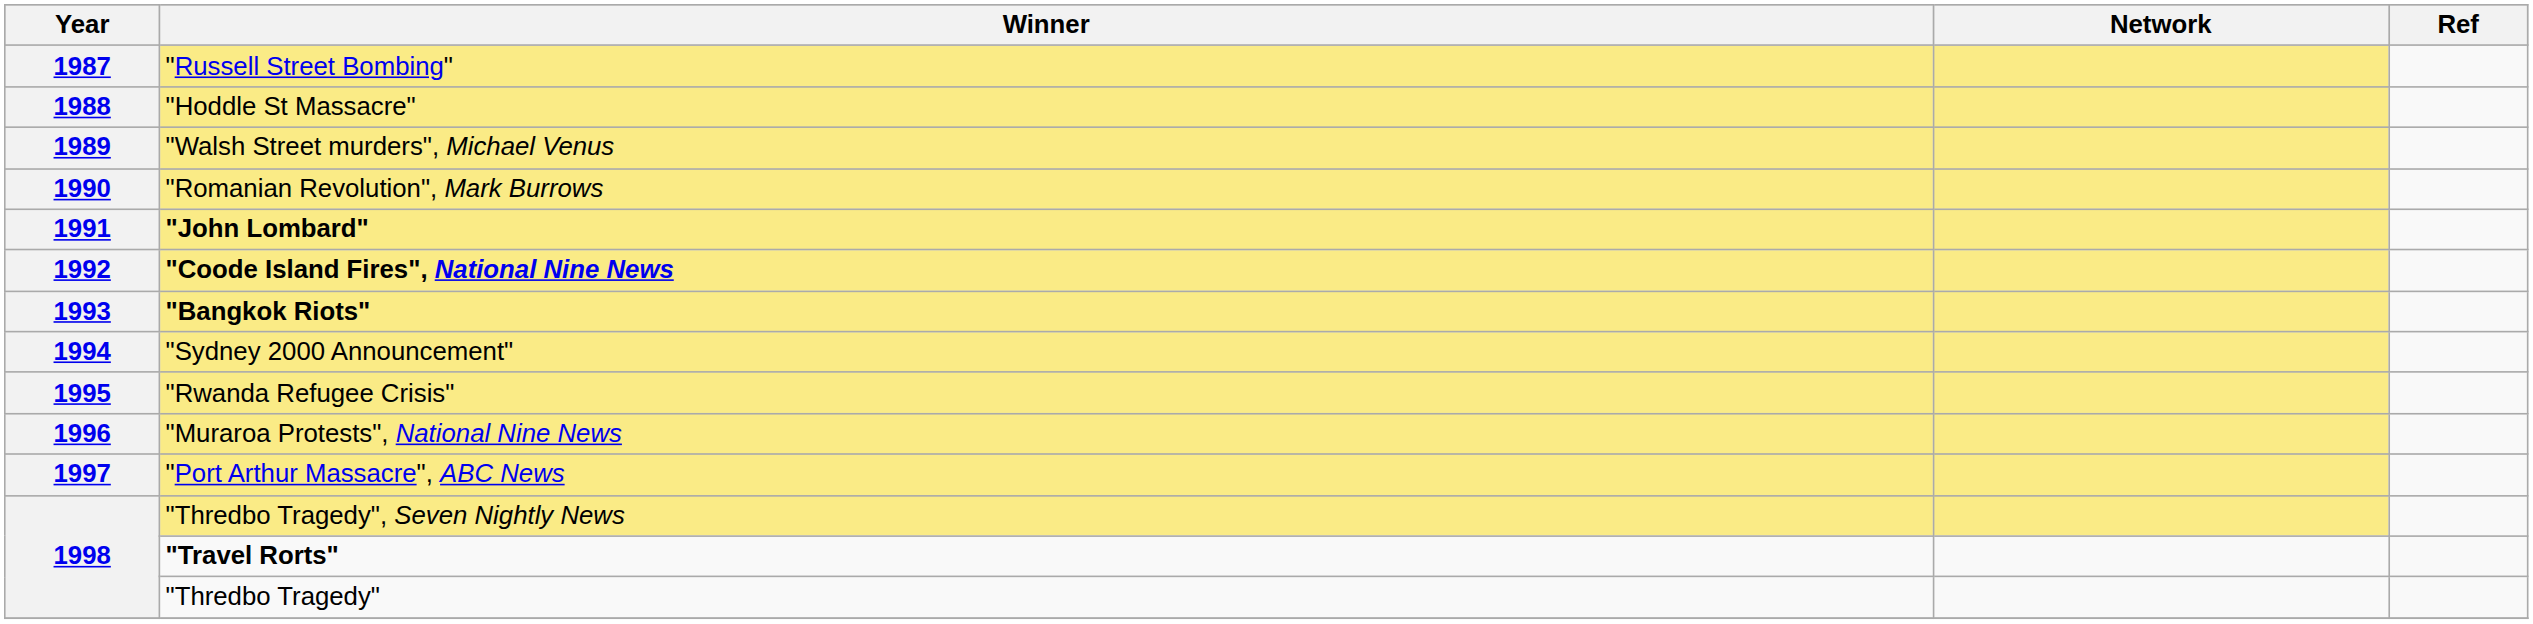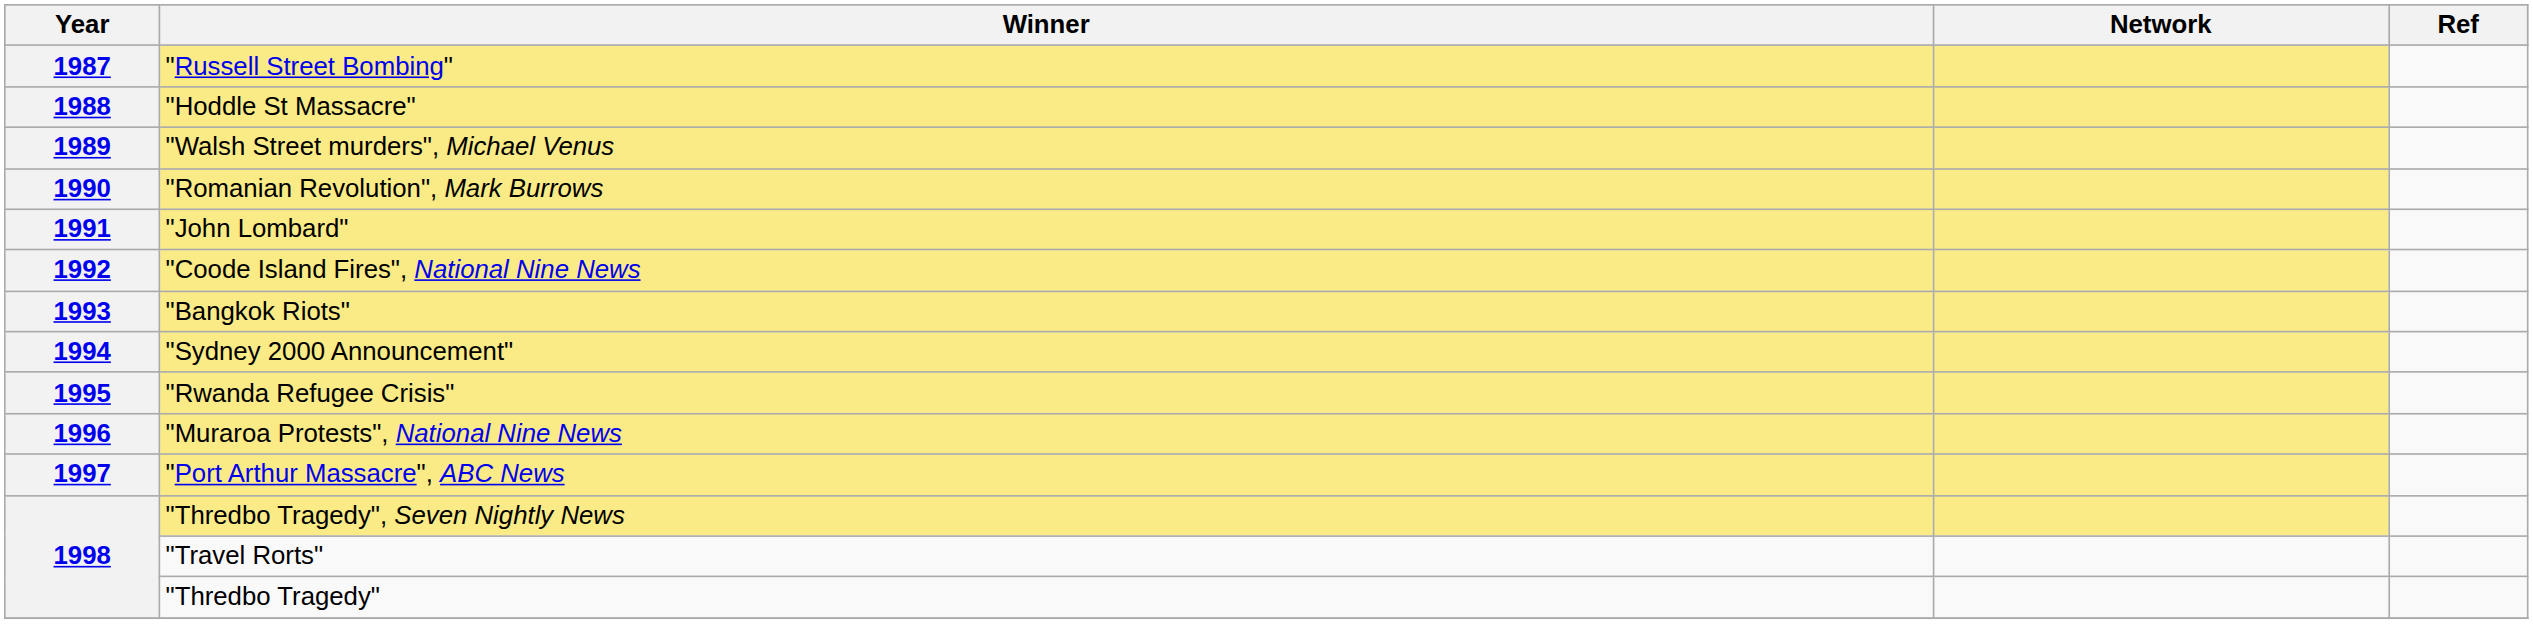"John Lombard" | Winner: bold -> normal
"Coode Island Fires", National Nine News | Winner: bold -> normal
"Bangkok Riots" | Winner: bold -> normal
"Travel Rorts" | Winner: bold -> normal
